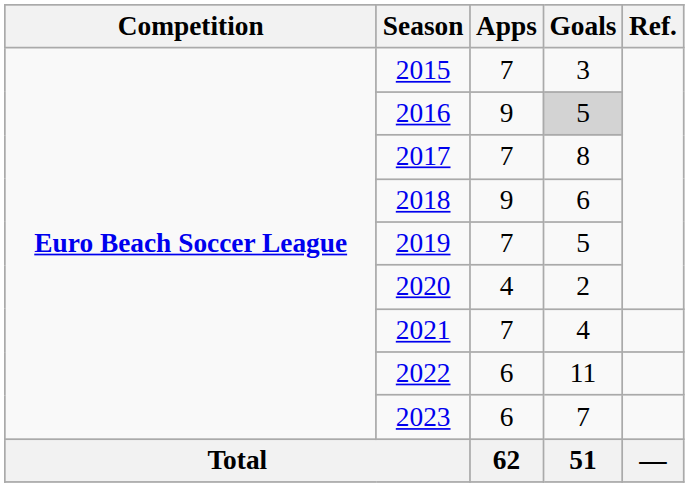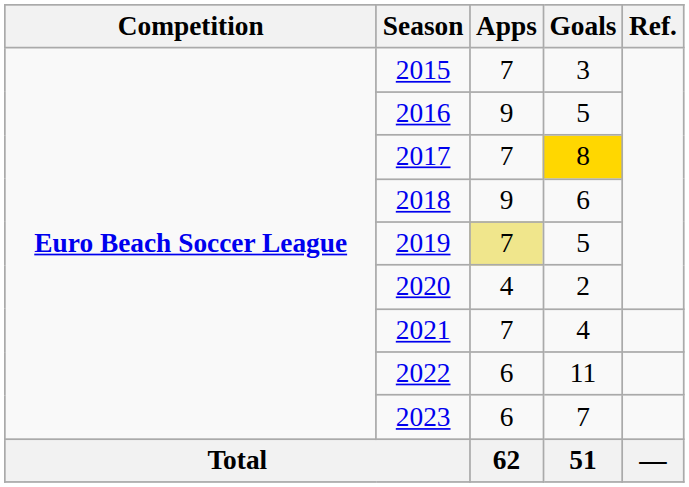2016 | Goals: lightgrey background -> no background
2017 | Goals: no background -> gold background
2019 | Apps: no background -> khaki background
